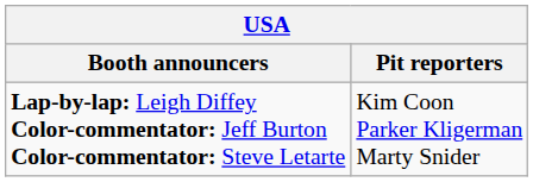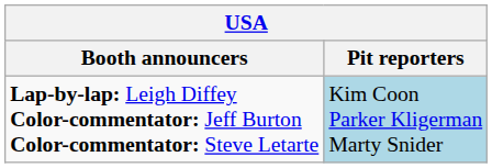row 3 | Pit reporters: no background -> lightblue background
